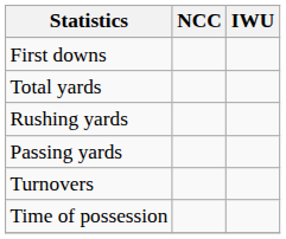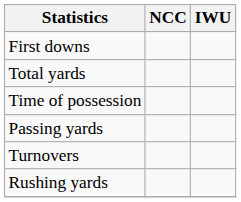rows swapped: Rushing yards <-> Time of possession
